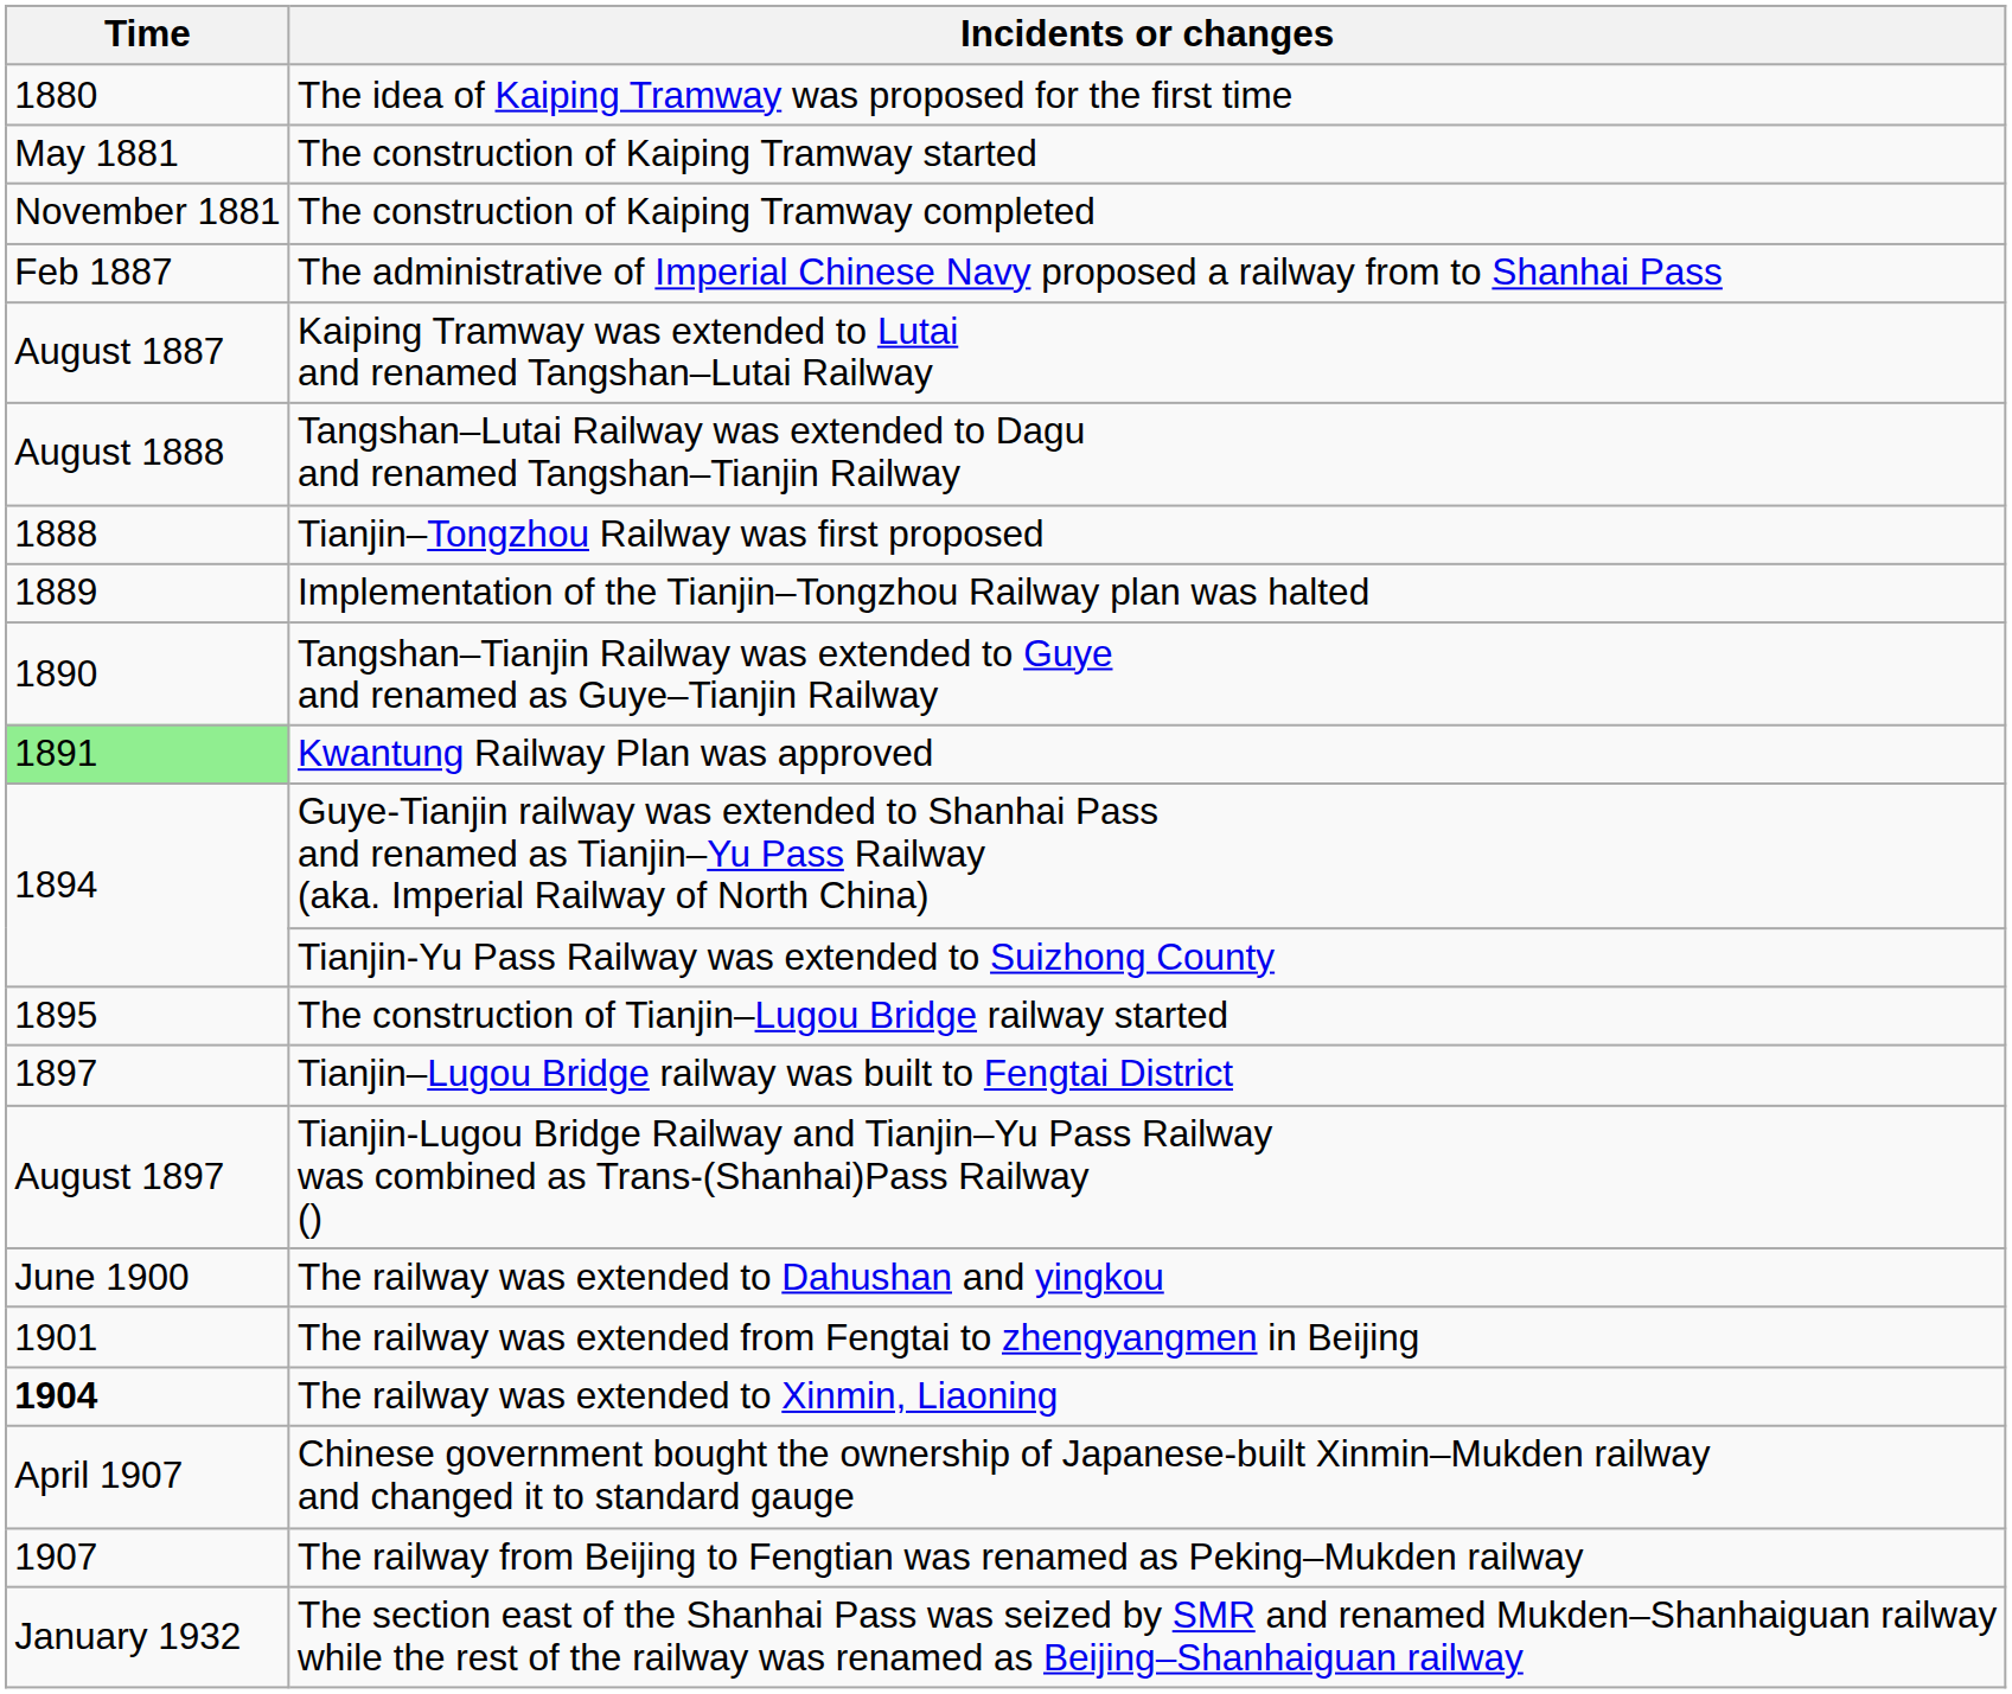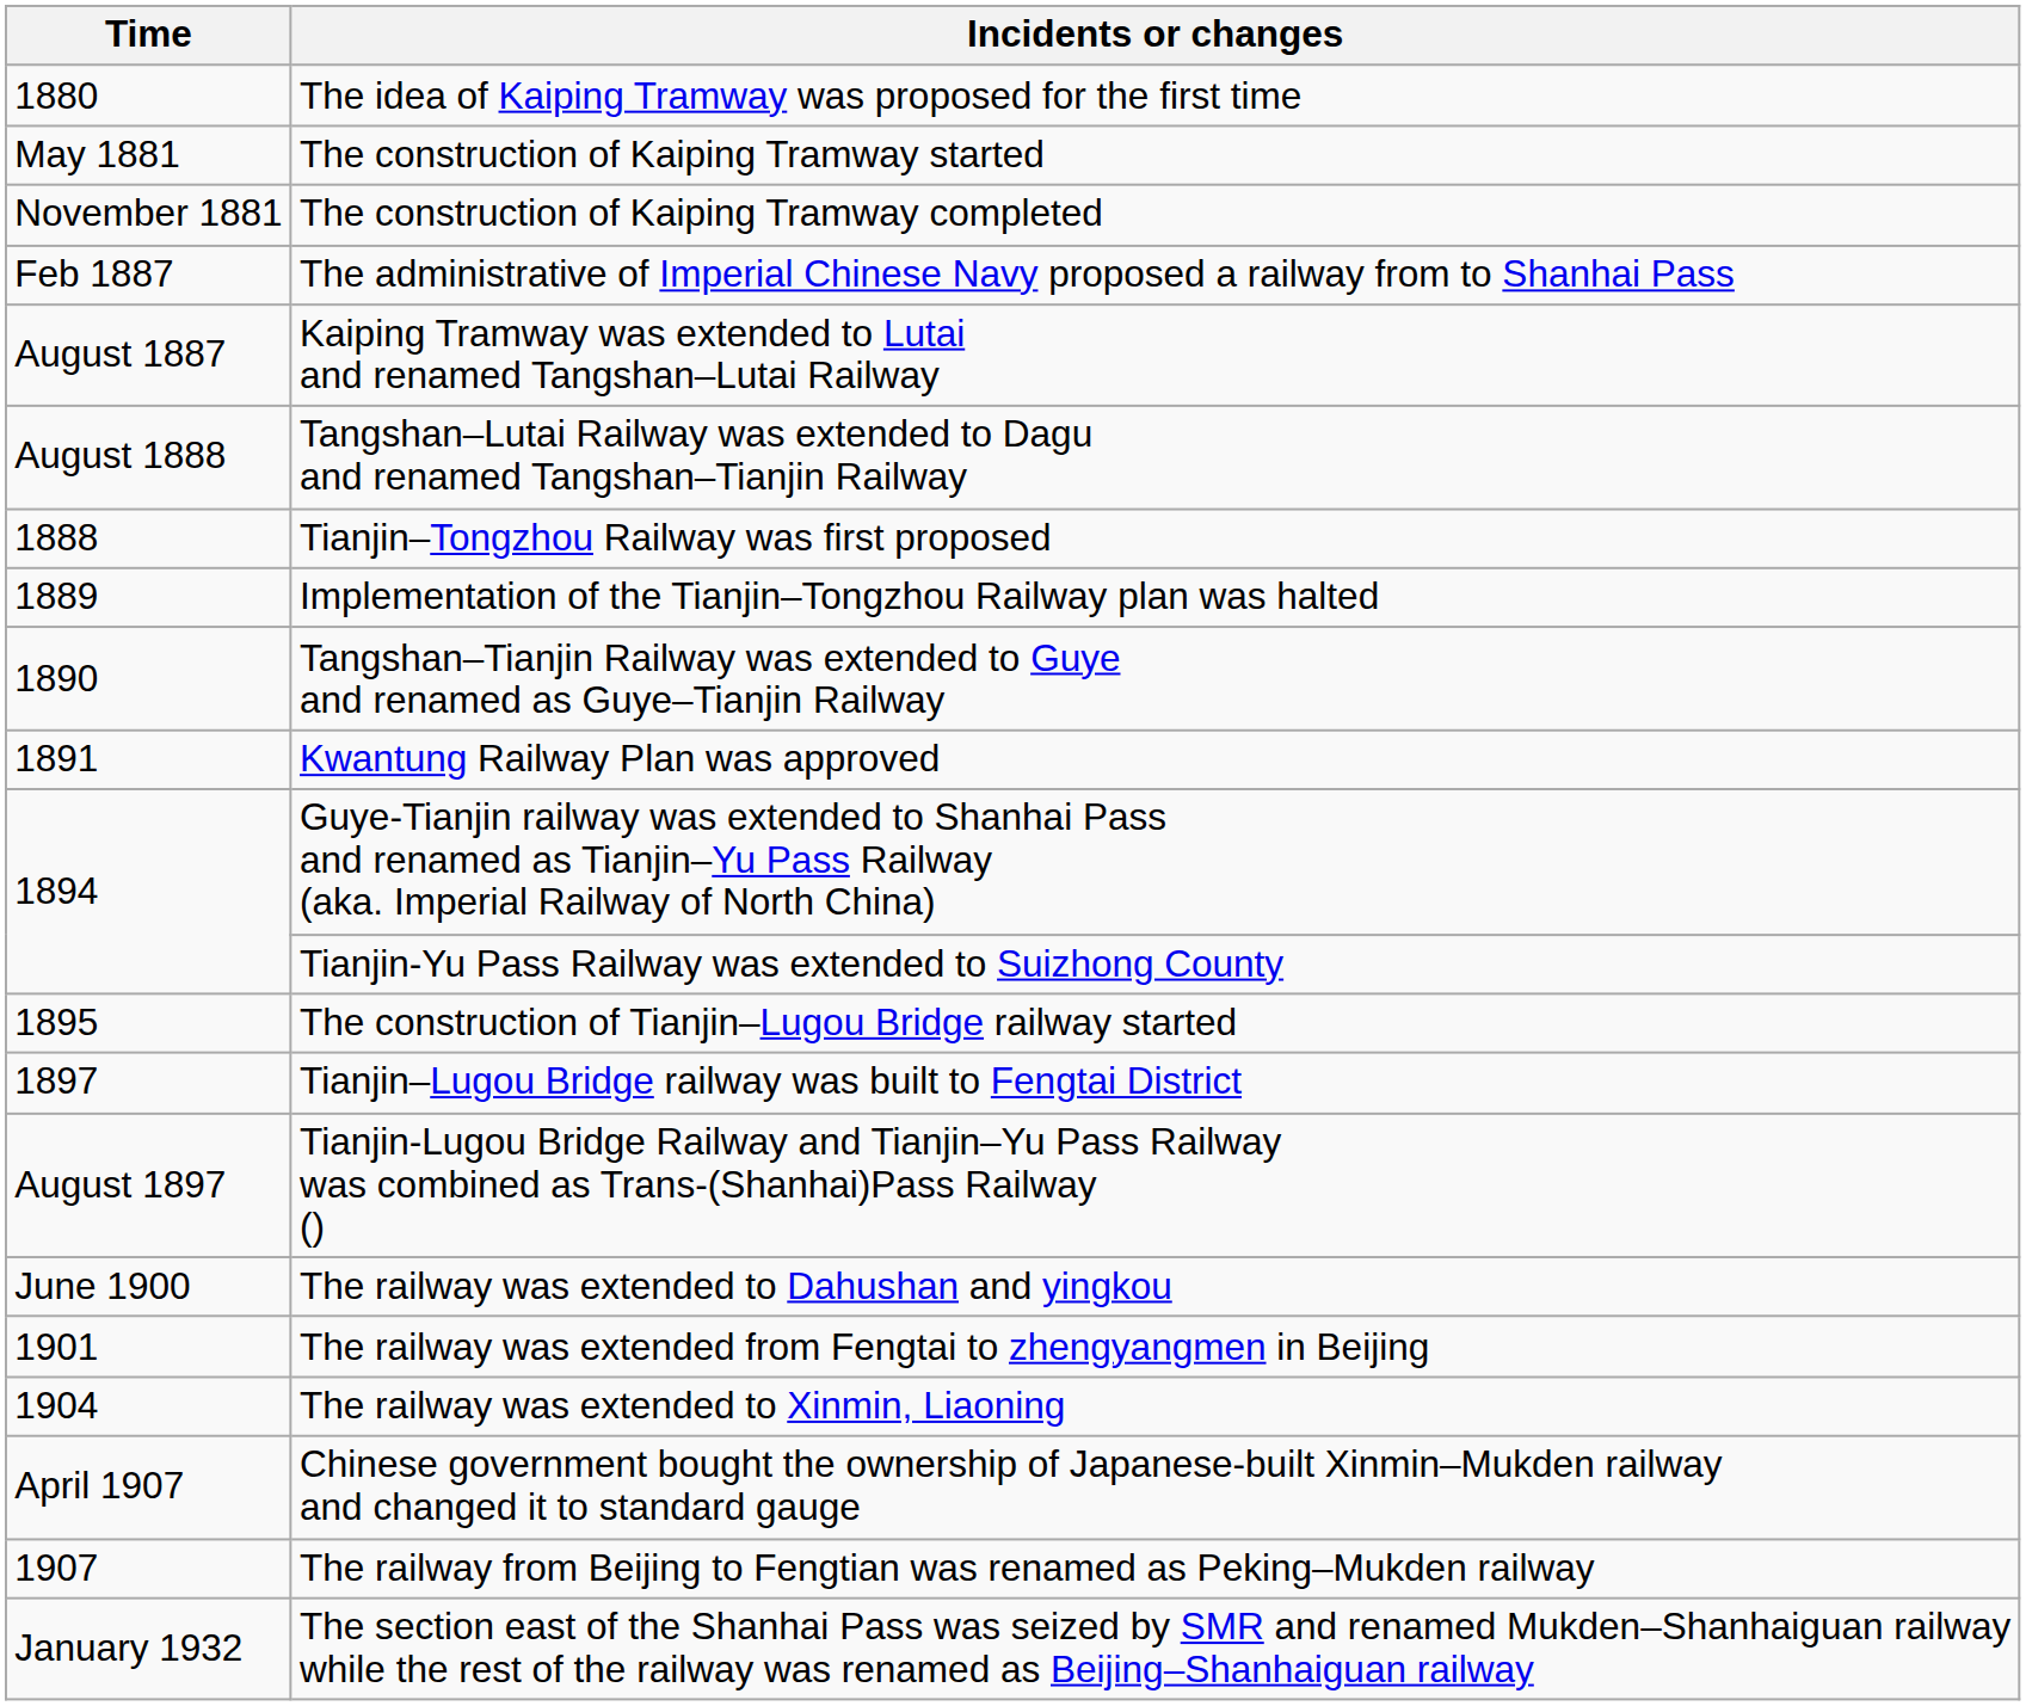Kwantung Railway Plan was approved | Time: lightgreen background -> no background
The railway was extended to Xinmin, Liaoning | Time: bold -> normal
